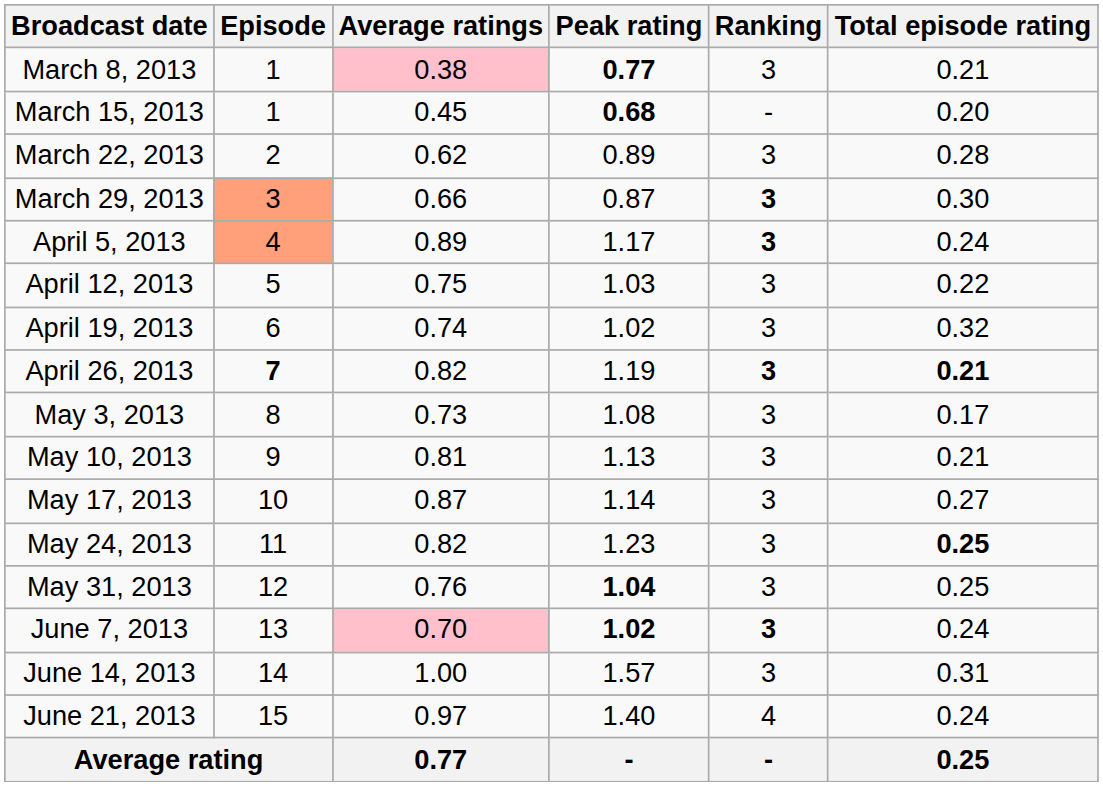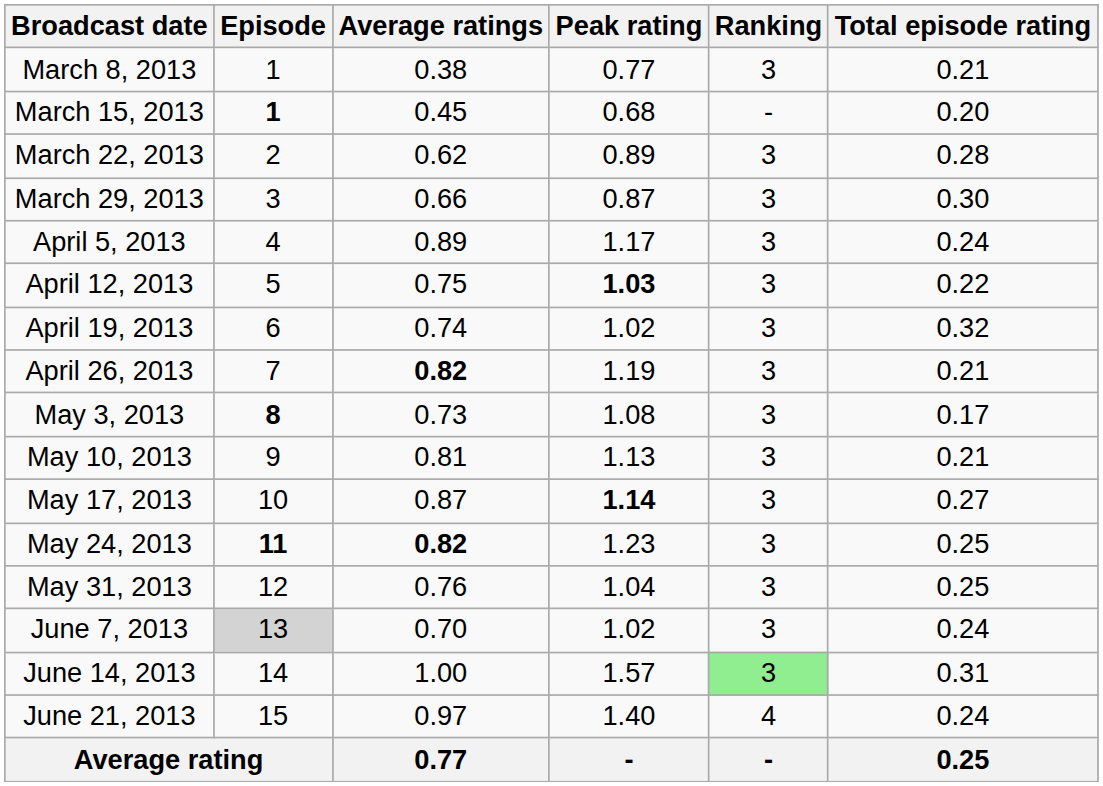March 8, 2013 | Average ratings: pink background -> no background
March 8, 2013 | Peak rating: bold -> normal
March 15, 2013 | Episode: normal -> bold
March 15, 2013 | Peak rating: bold -> normal
March 29, 2013 | Episode: lightsalmon background -> no background
March 29, 2013 | Ranking: bold -> normal
April 5, 2013 | Episode: lightsalmon background -> no background
April 5, 2013 | Ranking: bold -> normal
April 12, 2013 | Peak rating: normal -> bold
April 26, 2013 | Episode: bold -> normal
April 26, 2013 | Average ratings: normal -> bold
April 26, 2013 | Ranking: bold -> normal
April 26, 2013 | Total episode rating: bold -> normal
May 3, 2013 | Episode: normal -> bold
May 17, 2013 | Peak rating: normal -> bold
May 24, 2013 | Episode: normal -> bold
May 24, 2013 | Average ratings: normal -> bold
May 24, 2013 | Total episode rating: bold -> normal
May 31, 2013 | Peak rating: bold -> normal
June 7, 2013 | Episode: no background -> lightgrey background
June 7, 2013 | Average ratings: pink background -> no background
June 7, 2013 | Peak rating: bold -> normal
June 7, 2013 | Ranking: bold -> normal
June 14, 2013 | Ranking: no background -> lightgreen background
